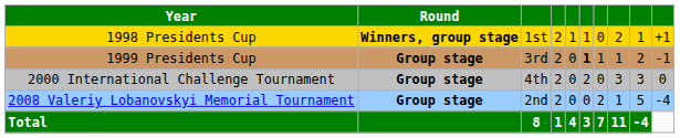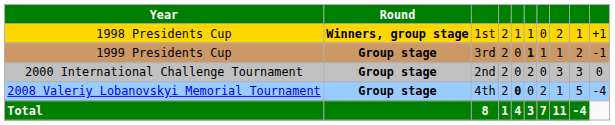2000 International Challenge Tournament | column 3: 4th -> 2nd
2008 Valeriy Lobanovskyi Memorial Tournament | column 3: 2nd -> 4th
2008 Valeriy Lobanovskyi Memorial Tournament | column 5: normal -> bold
